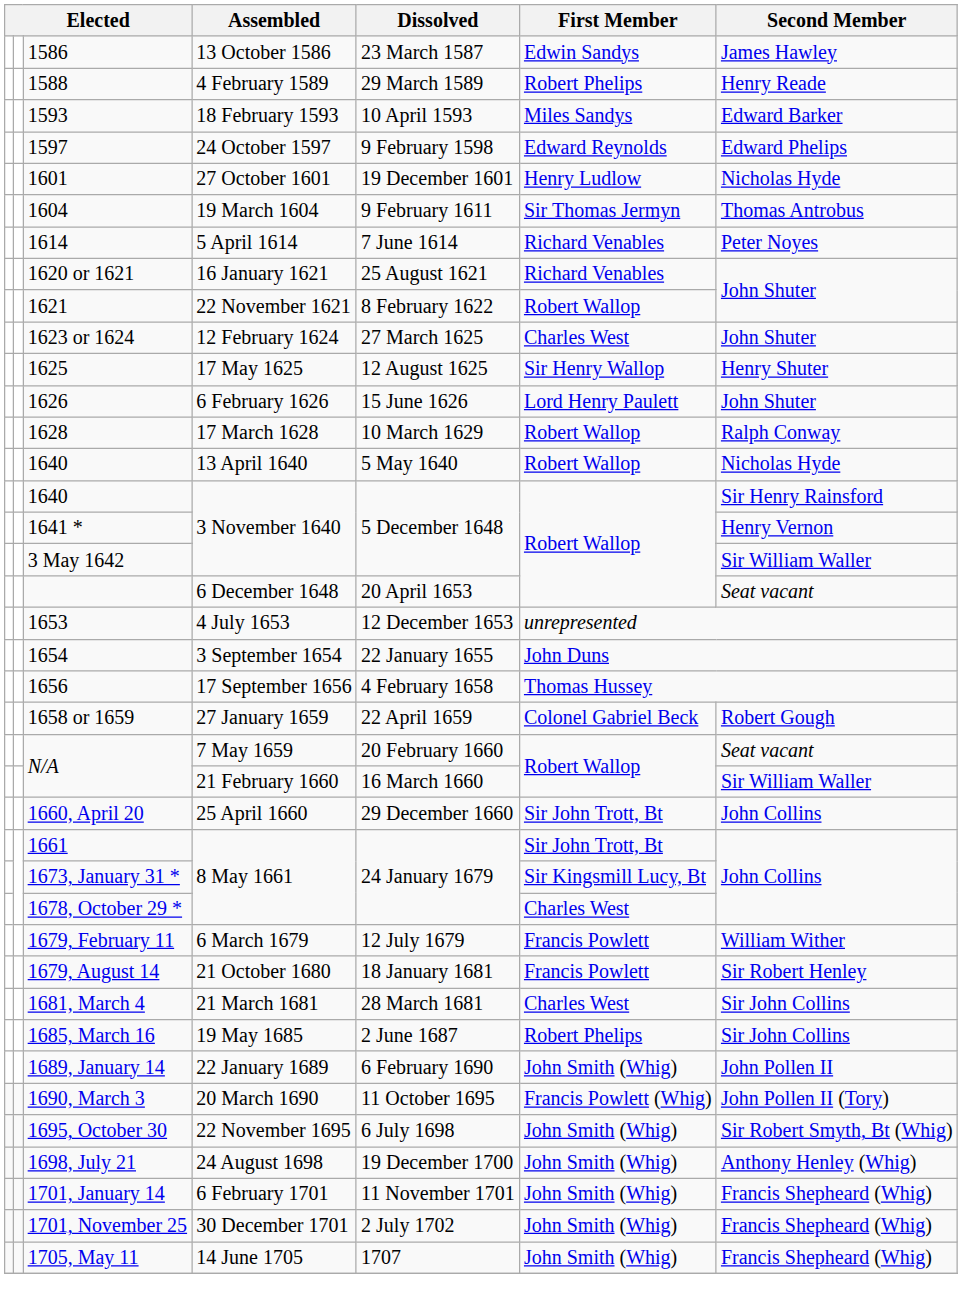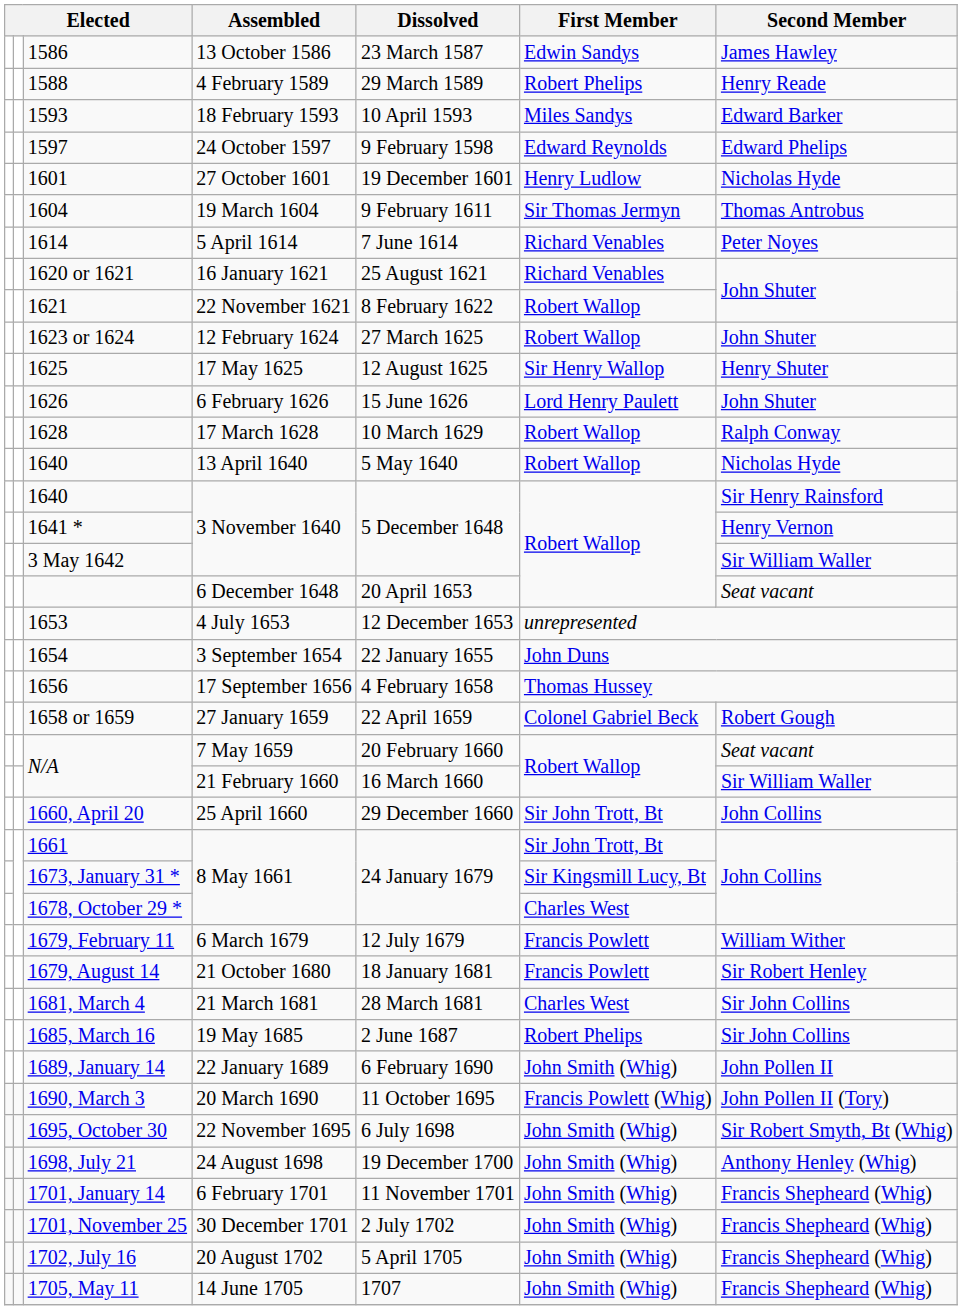1623 or 1624 | First Member: Charles West -> Robert Wallop
+ row: 1702, July 16 | 20 August 1702 | 5 April 1705 | John Smith (Whig) | Francis Shepheard (Whig)
